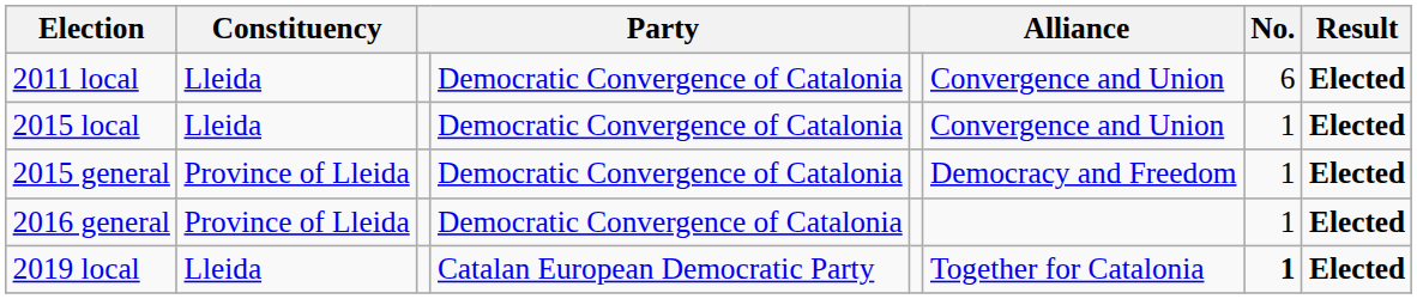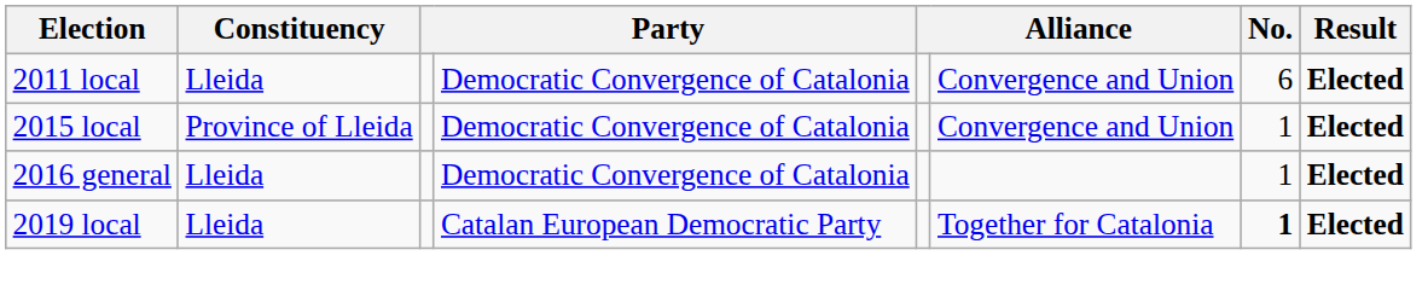2015 local | Constituency: Lleida -> Province of Lleida
- row: 2015 general | Province of Lleida | Democratic Convergence of Catalonia | Democracy and Freedom | 1 | Elected
2016 general | Constituency: Province of Lleida -> Lleida
